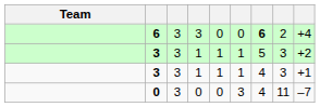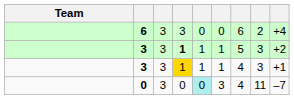row 2 | column 7: bold -> normal
row 3 | column 4: normal -> bold
row 4 | column 4: no background -> gold background
row 5 | column 5: no background -> paleturquoise background
